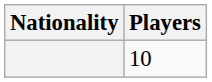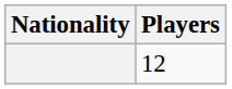row 2 | Players: 10 -> 12
